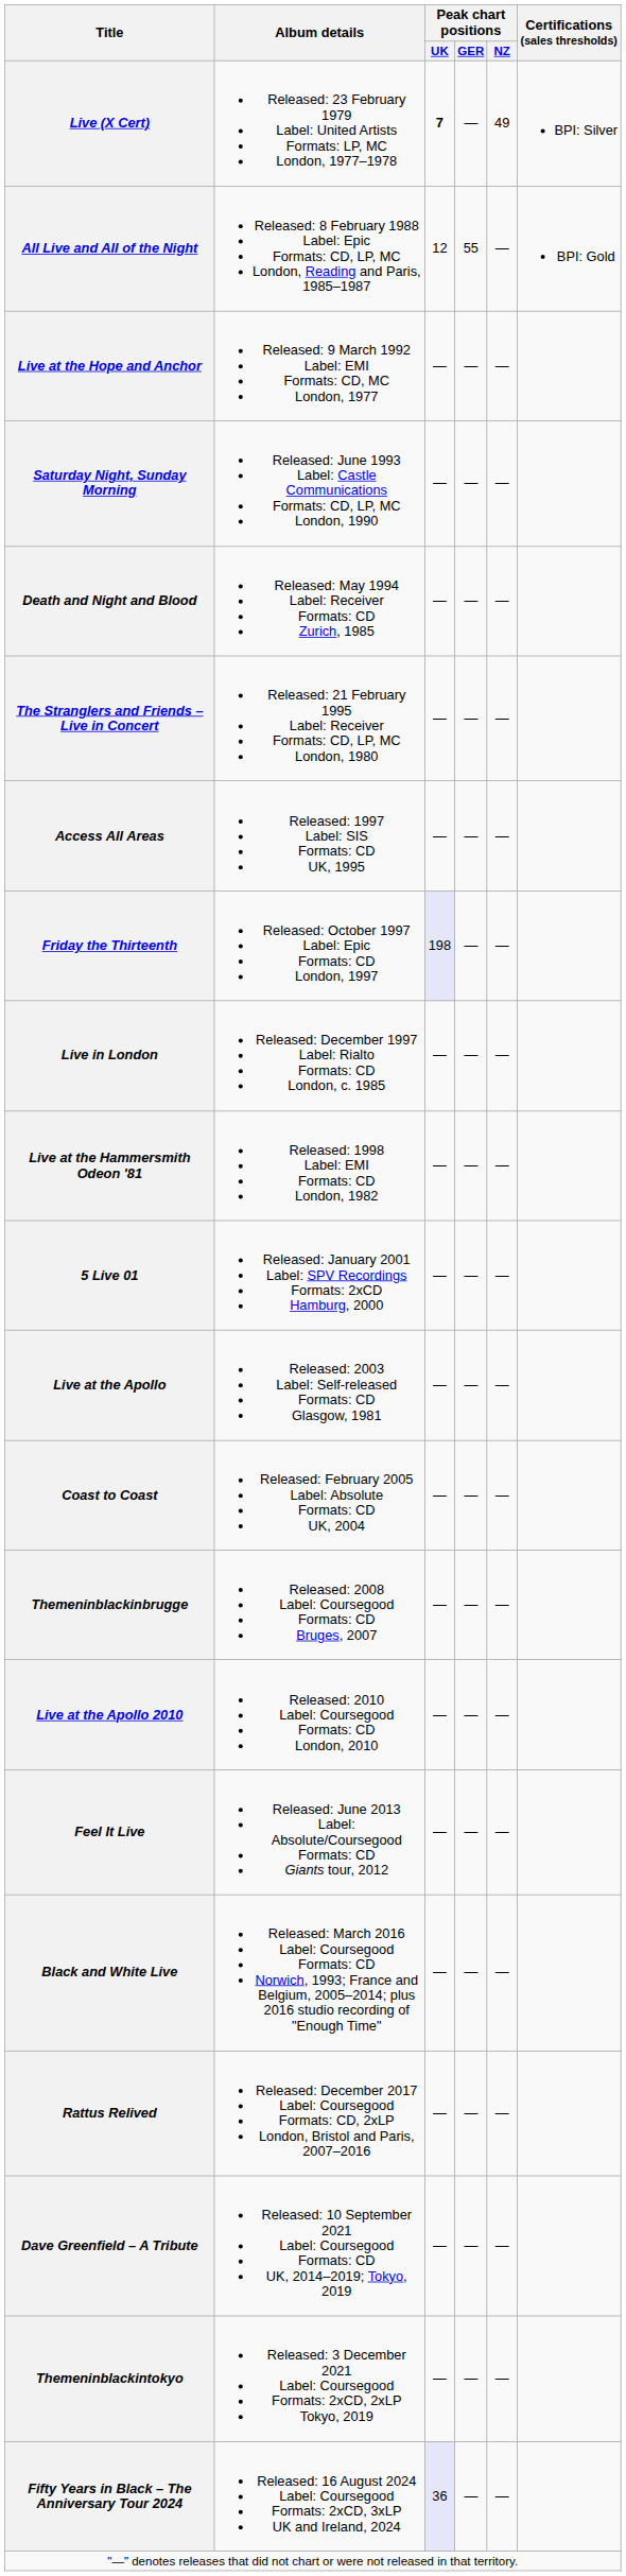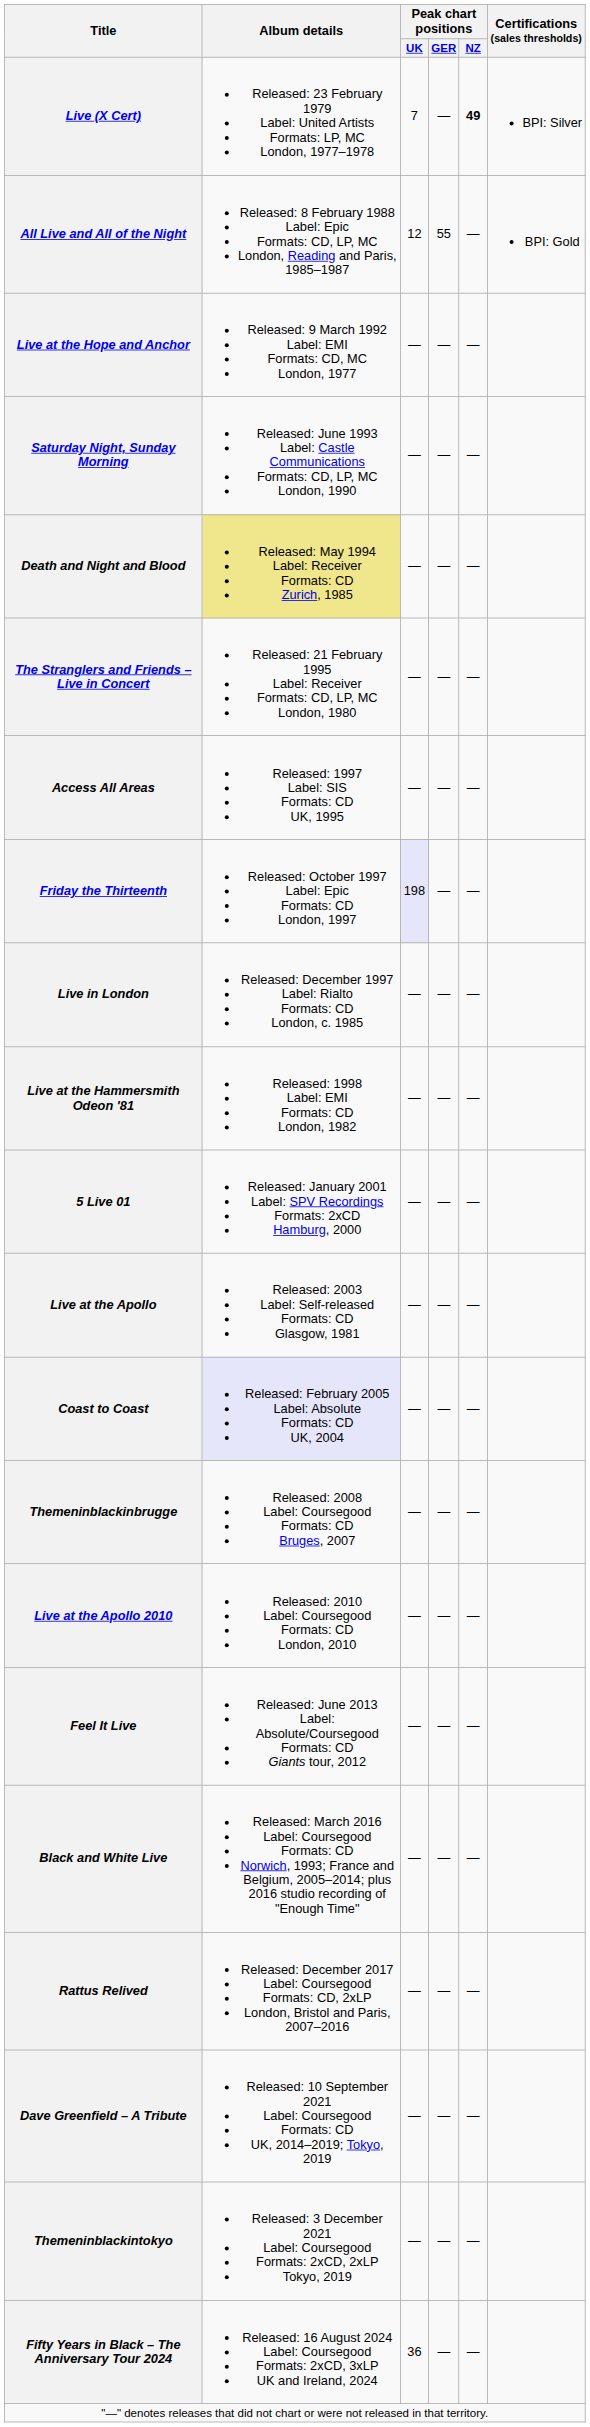Live (X Cert) | Peak chart positions / UK: bold -> normal
Live (X Cert) | Peak chart positions / NZ: normal -> bold
Death and Night and Blood | Album details: no background -> khaki background
Coast to Coast | Album details: no background -> lavender background
Fifty Years in Black – The Anniversary Tour 2024 | Peak chart positions / UK: lavender background -> no background
